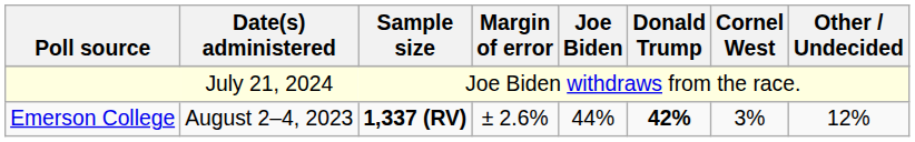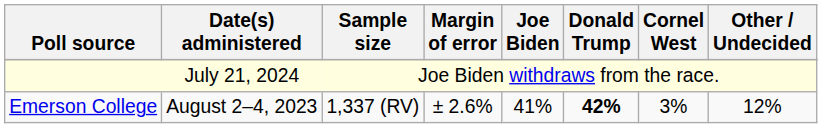Emerson College | Sample size: bold -> normal
Emerson College | Joe Biden: 44% -> 41%
